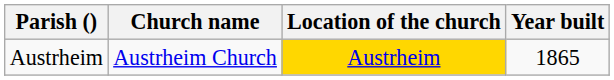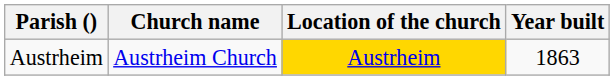row 2 | Year built: 1865 -> 1863
